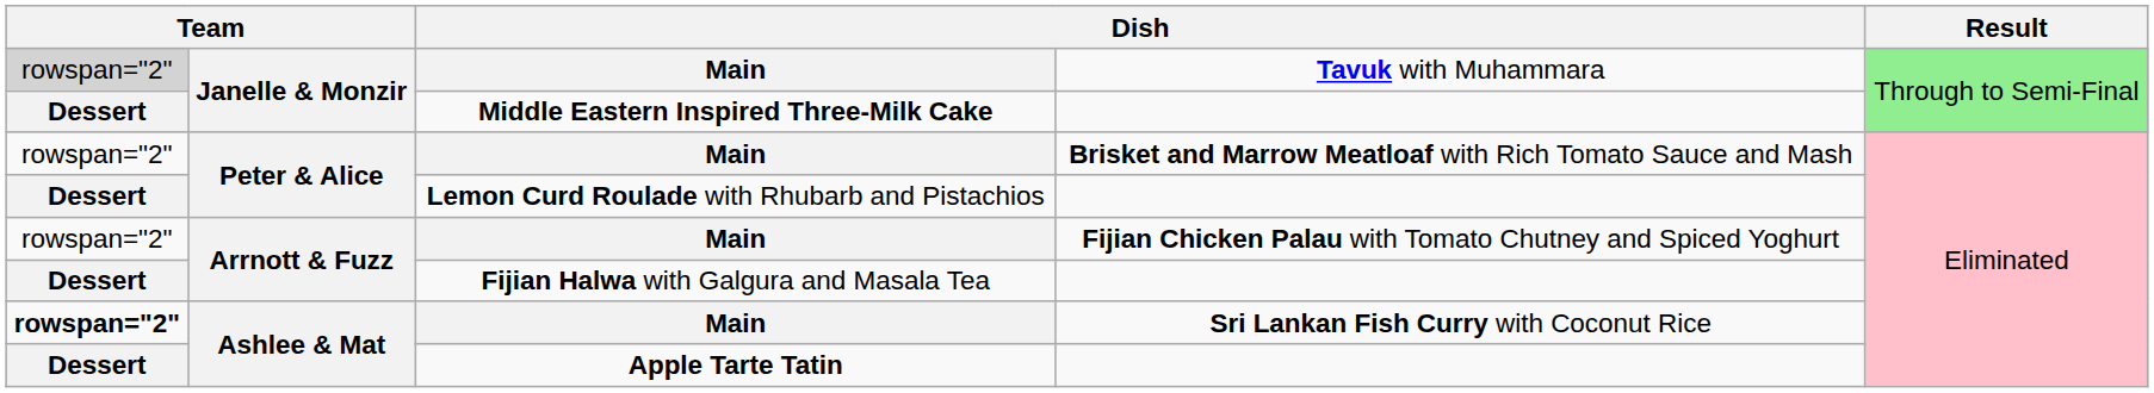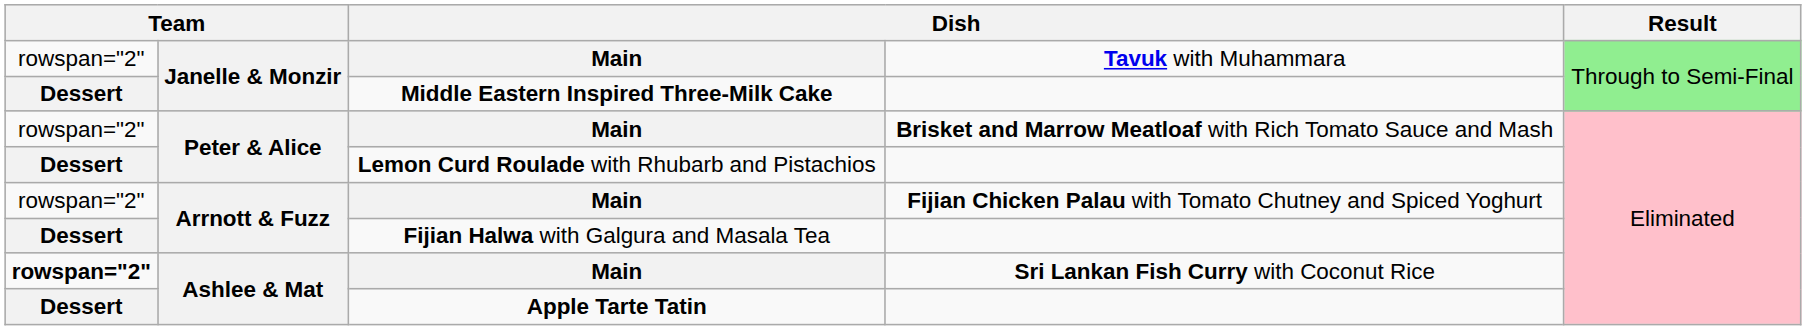Main / Tavuk with Muhammara | column 1: lightgrey background -> no background
